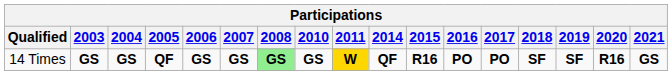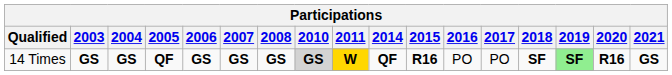14 Times | 2008: lightgreen background -> no background
14 Times | 2010: no background -> lightgrey background
14 Times | 2016: bold -> normal
14 Times | 2017: bold -> normal
14 Times | 2019: no background -> lightgreen background
